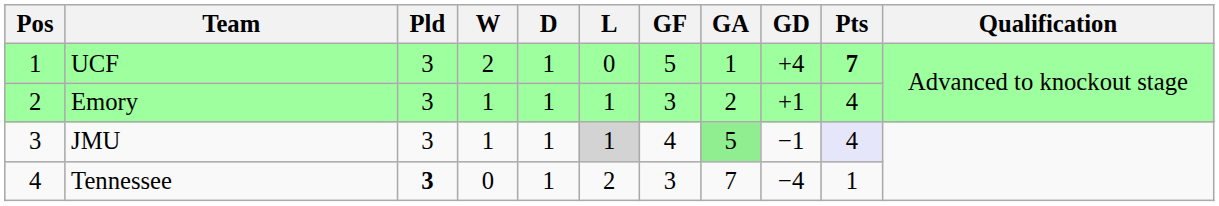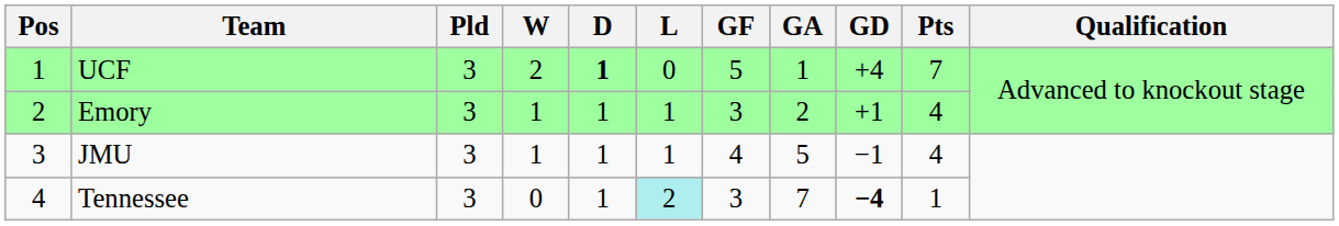UCF | D: normal -> bold
UCF | Pts: bold -> normal
JMU | L: lightgrey background -> no background
JMU | GA: lightgreen background -> no background
JMU | Pts: lavender background -> no background
Tennessee | Pld: bold -> normal
Tennessee | L: no background -> paleturquoise background
Tennessee | GD: normal -> bold
